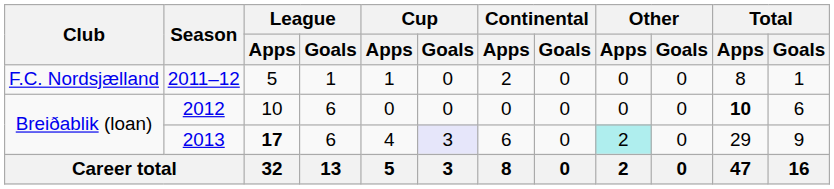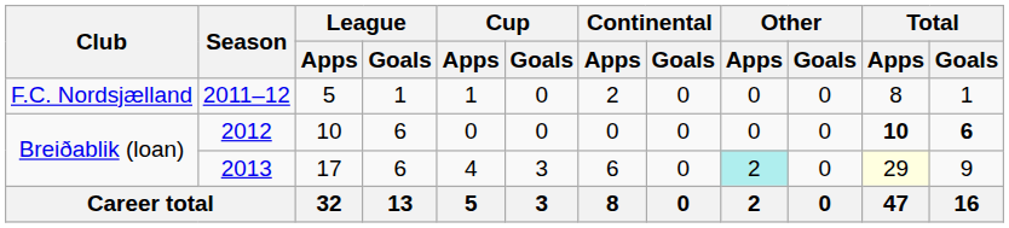2012 | Total / Goals: normal -> bold
2013 | League / Apps: bold -> normal
2013 | Cup / Goals: lavender background -> no background
2013 | Total / Apps: no background -> lightyellow background
